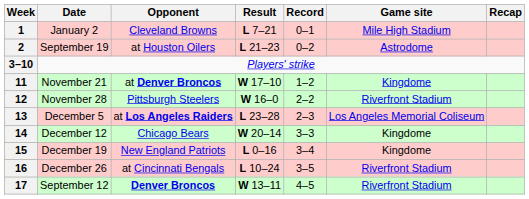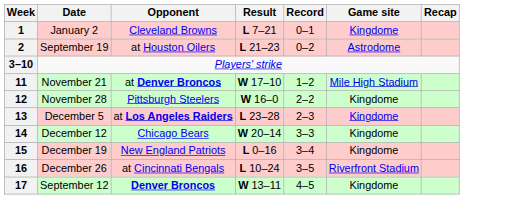1 | Game site: Mile High Stadium -> Kingdome
11 | Game site: Kingdome -> Mile High Stadium
12 | Game site: Riverfront Stadium -> Kingdome
13 | Game site: Los Angeles Memorial Coliseum -> Kingdome
17 | Game site: Riverfront Stadium -> Kingdome
